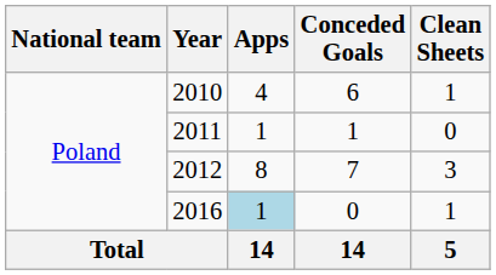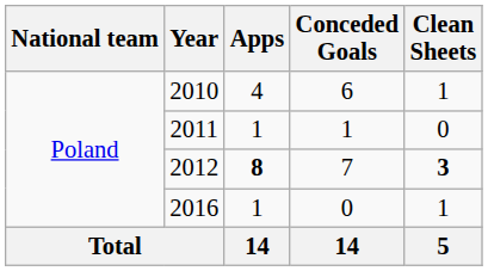2012 | Apps: normal -> bold
2012 | Clean Sheets: normal -> bold
2016 | Apps: lightblue background -> no background
